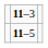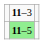row 2 | column 2: no background -> lightgreen background
